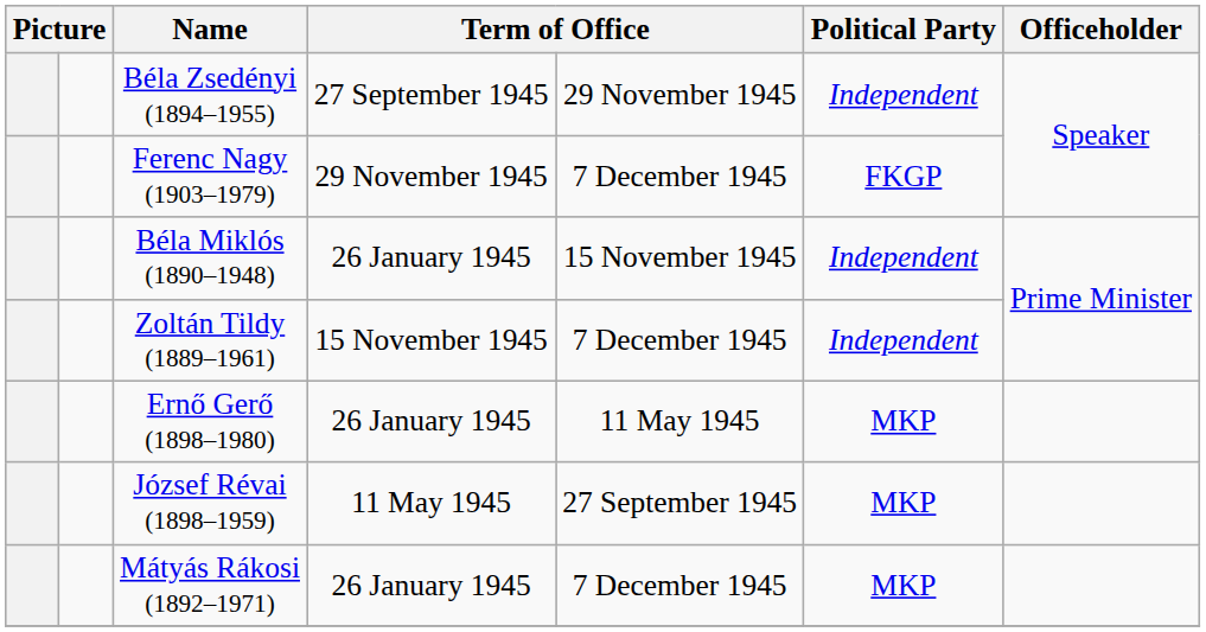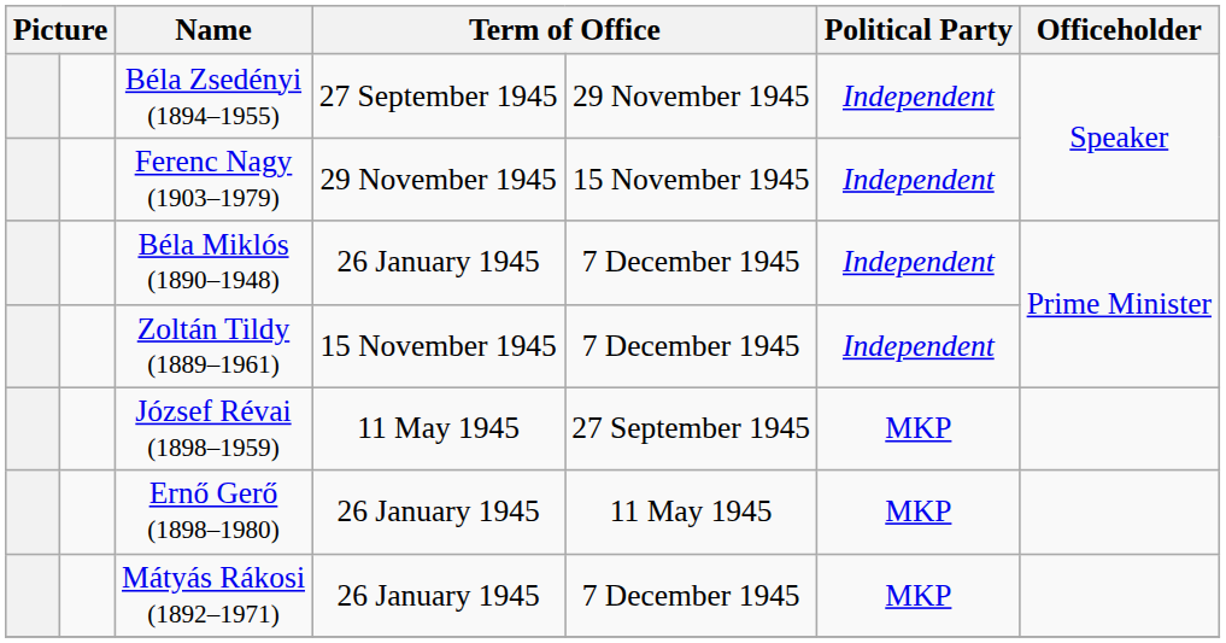Ferenc Nagy (1903–1979) | column 5: 7 December 1945 -> 15 November 1945
Ferenc Nagy (1903–1979) | Political Party: FKGP -> Independent
Béla Miklós (1890–1948) | column 5: 15 November 1945 -> 7 December 1945
rows swapped: Ernő Gerő (1898–1980) <-> József Révai (1898–1959)
